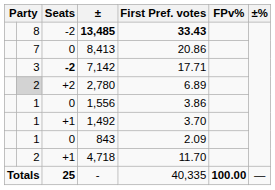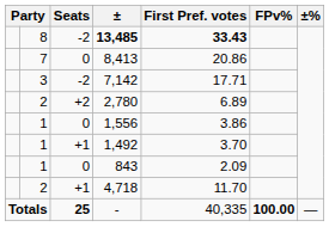7,142 | Seats: bold -> normal
2,780 | column 2: lightgrey background -> no background
